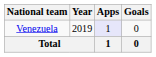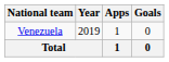Venezuela | Apps: lavender background -> no background
